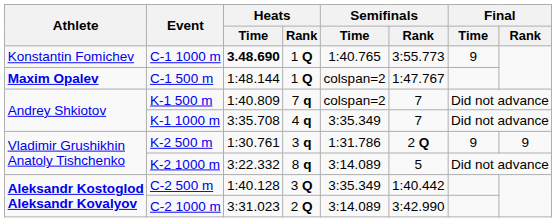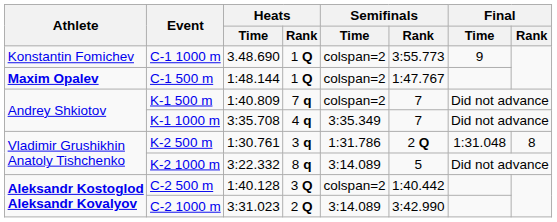C-1 1000 m | Heats / Time: bold -> normal
C-1 1000 m | Semifinals / Time: 1:40.765 -> colspan=2
K-2 500 m | Final / Time: 9 -> 1:31.048
K-2 500 m | Final / Rank: 9 -> 8
C-2 500 m | Semifinals / Time: 3:35.349 -> colspan=2
